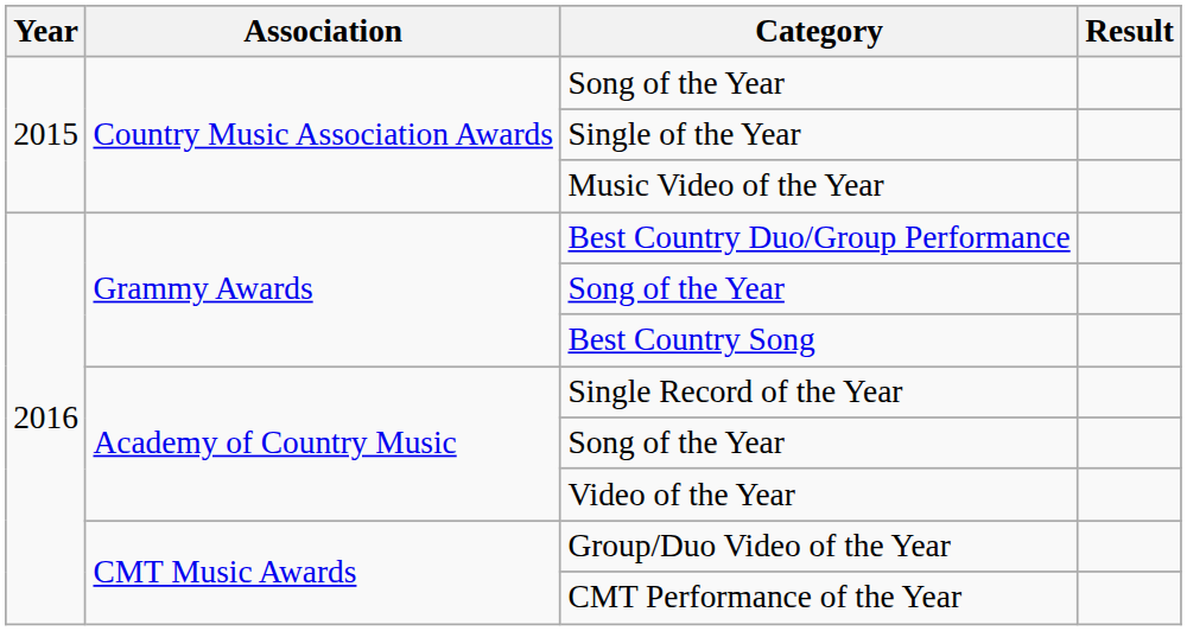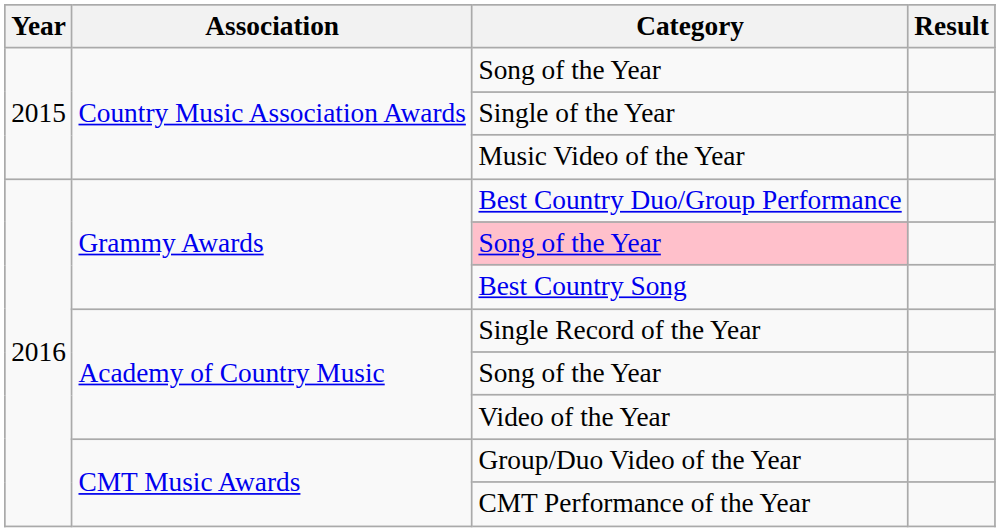Grammy Awards / Song of the Year | Category: no background -> pink background
